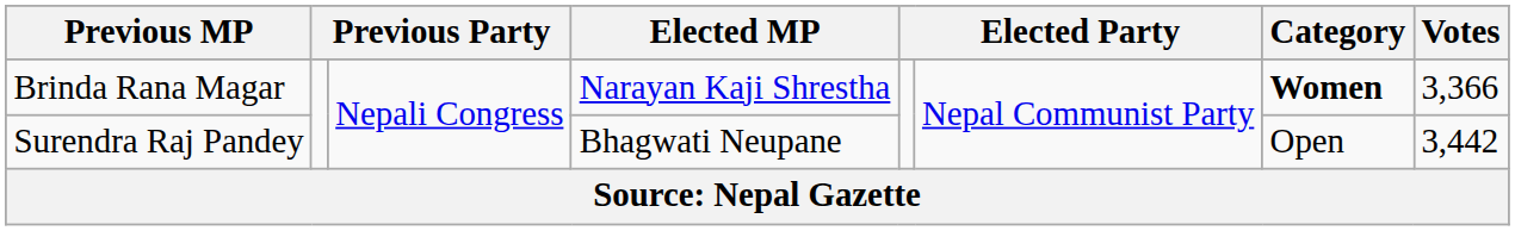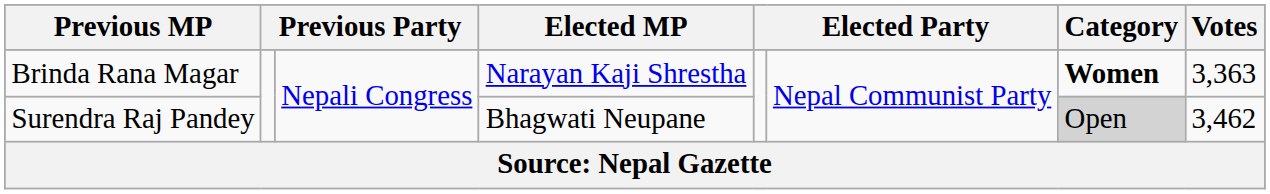Brinda Rana Magar | Votes: 3,366 -> 3,363
Surendra Raj Pandey | Category: no background -> lightgrey background
Surendra Raj Pandey | Votes: 3,442 -> 3,462
